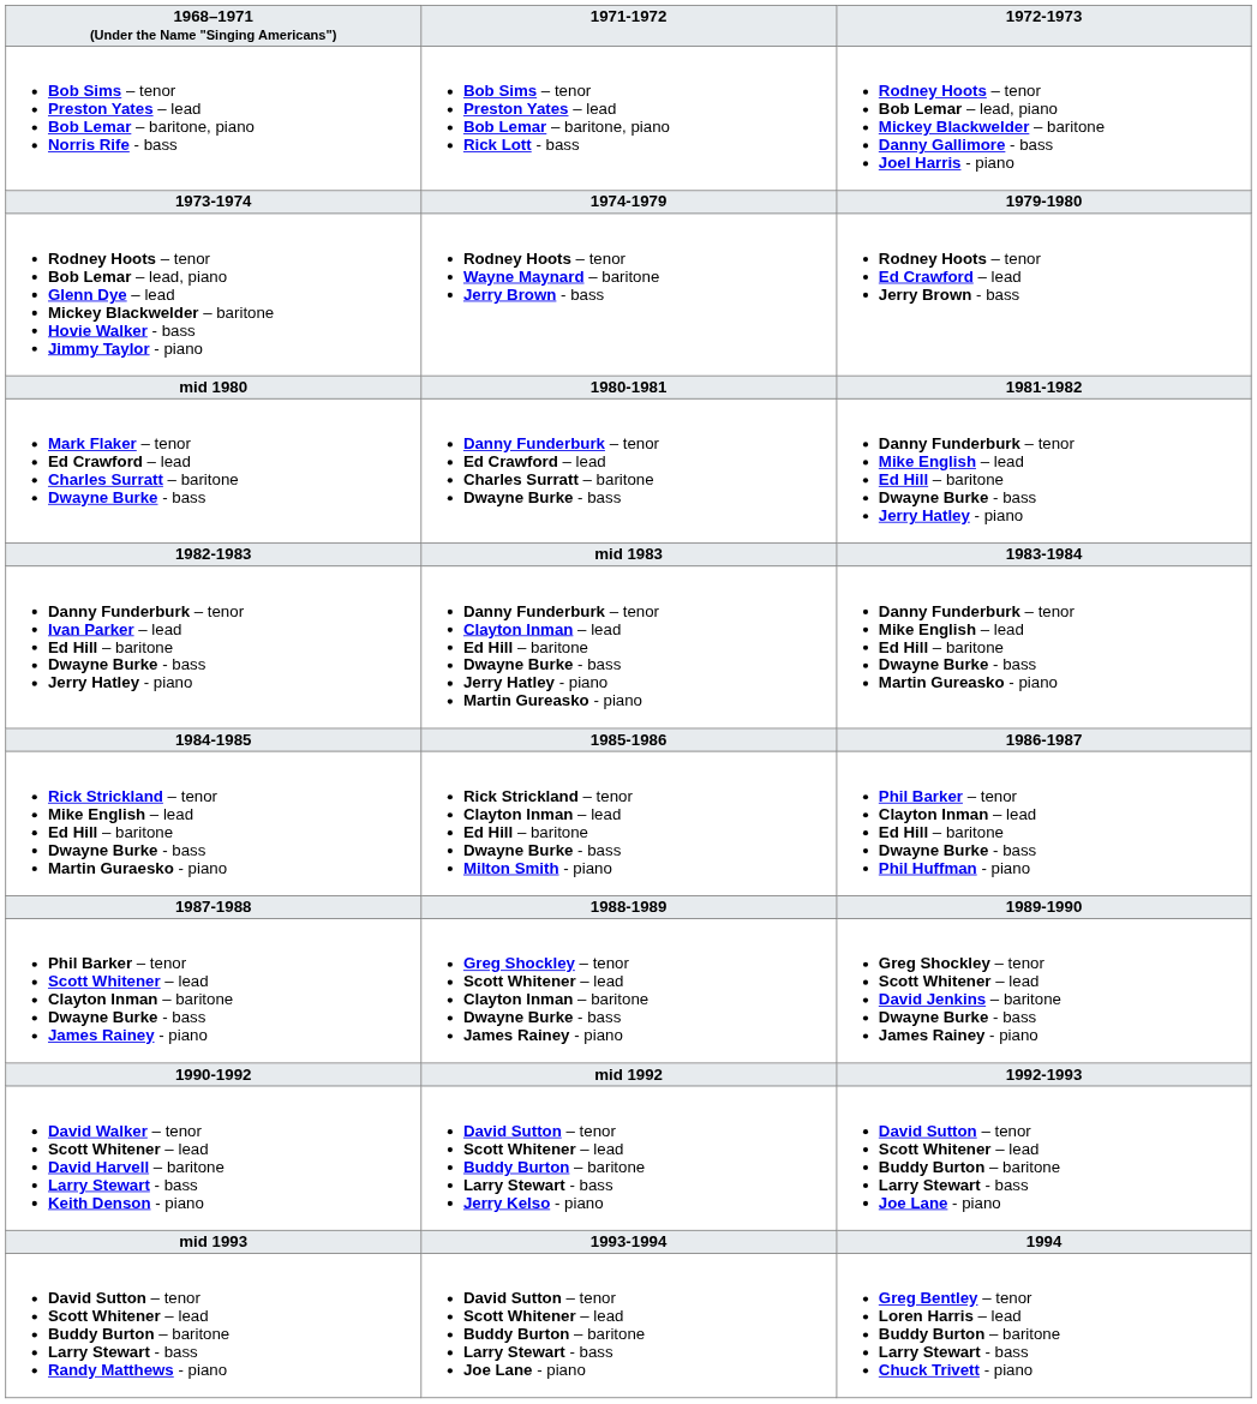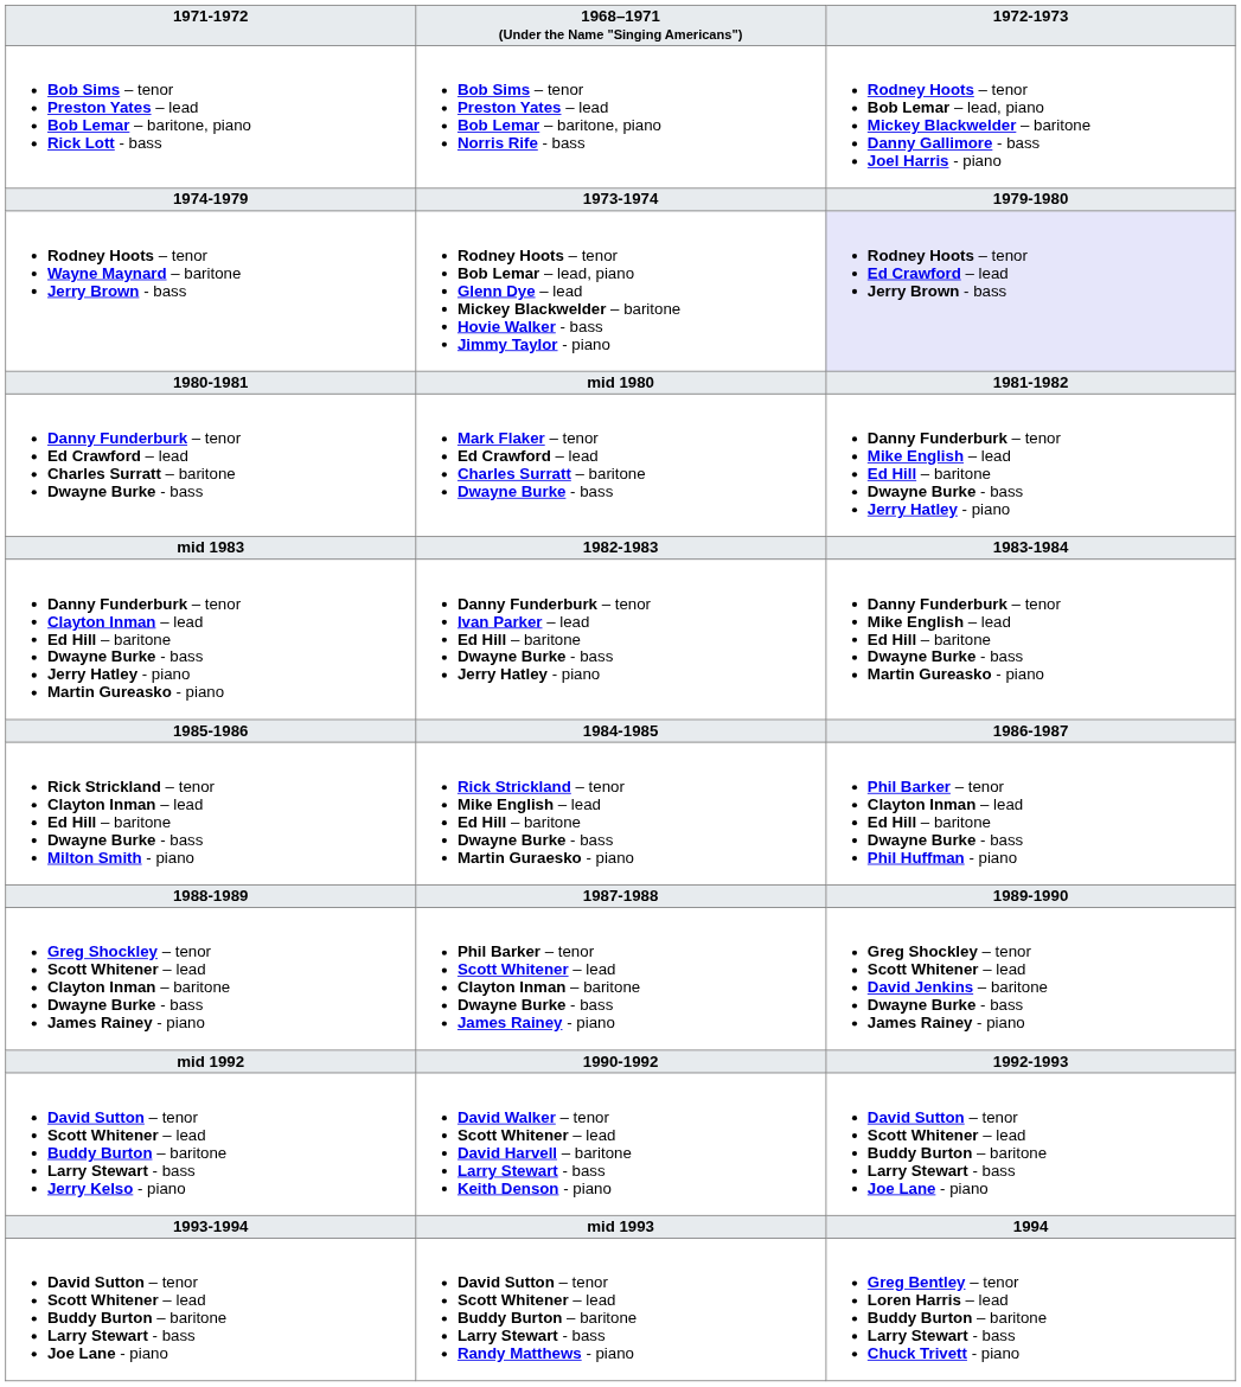columns swapped: 1968–1971 (Under the Name "Singing Americans") <-> 1971-1972
row 4 | 1972-1973: no background -> lavender background
